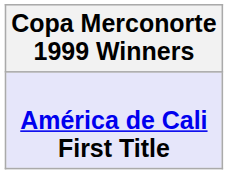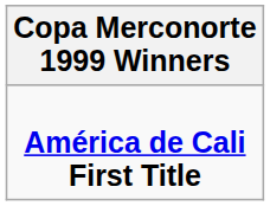row 2 | column 1: lavender background -> no background
